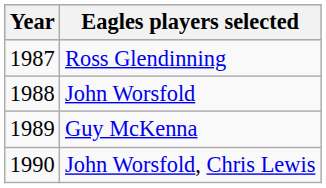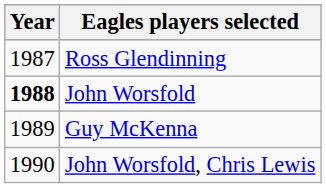John Worsfold | Year: normal -> bold
